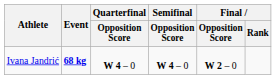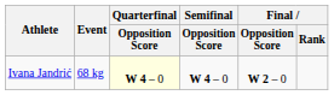Ivana Jandrić | Event: bold -> normal
Ivana Jandrić | Quarterfinal / Opposition Score: no background -> lightyellow background
